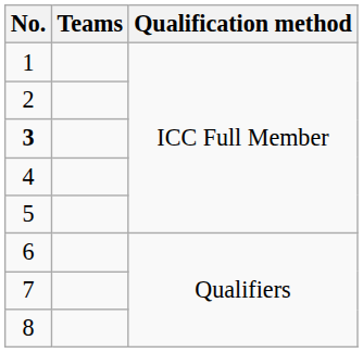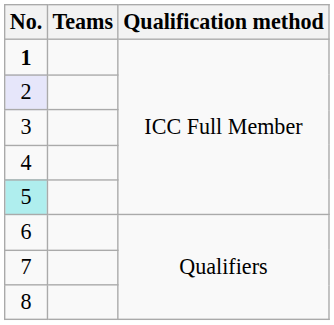1 | No.: normal -> bold
2 | No.: no background -> lavender background
3 | No.: bold -> normal
5 | No.: no background -> paleturquoise background
